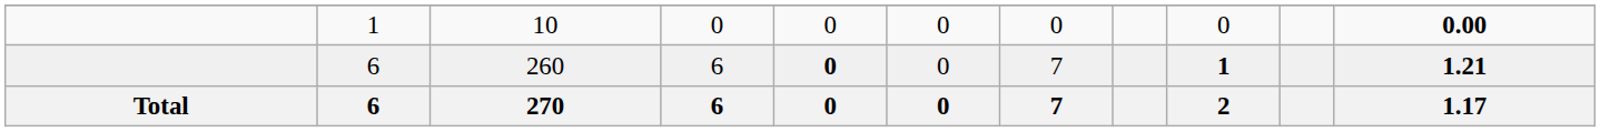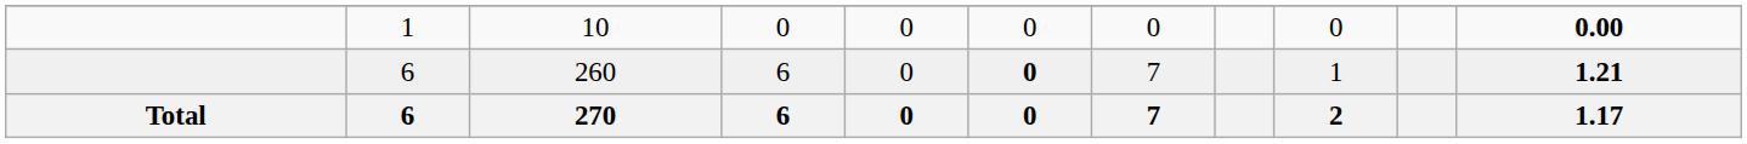6 / 260 | column 5: bold -> normal
6 / 260 | column 6: normal -> bold
6 / 260 | column 9: bold -> normal
